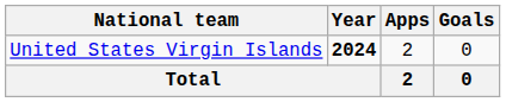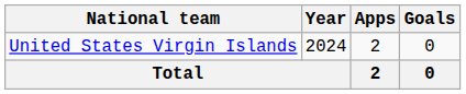United States Virgin Islands | Year: bold -> normal
